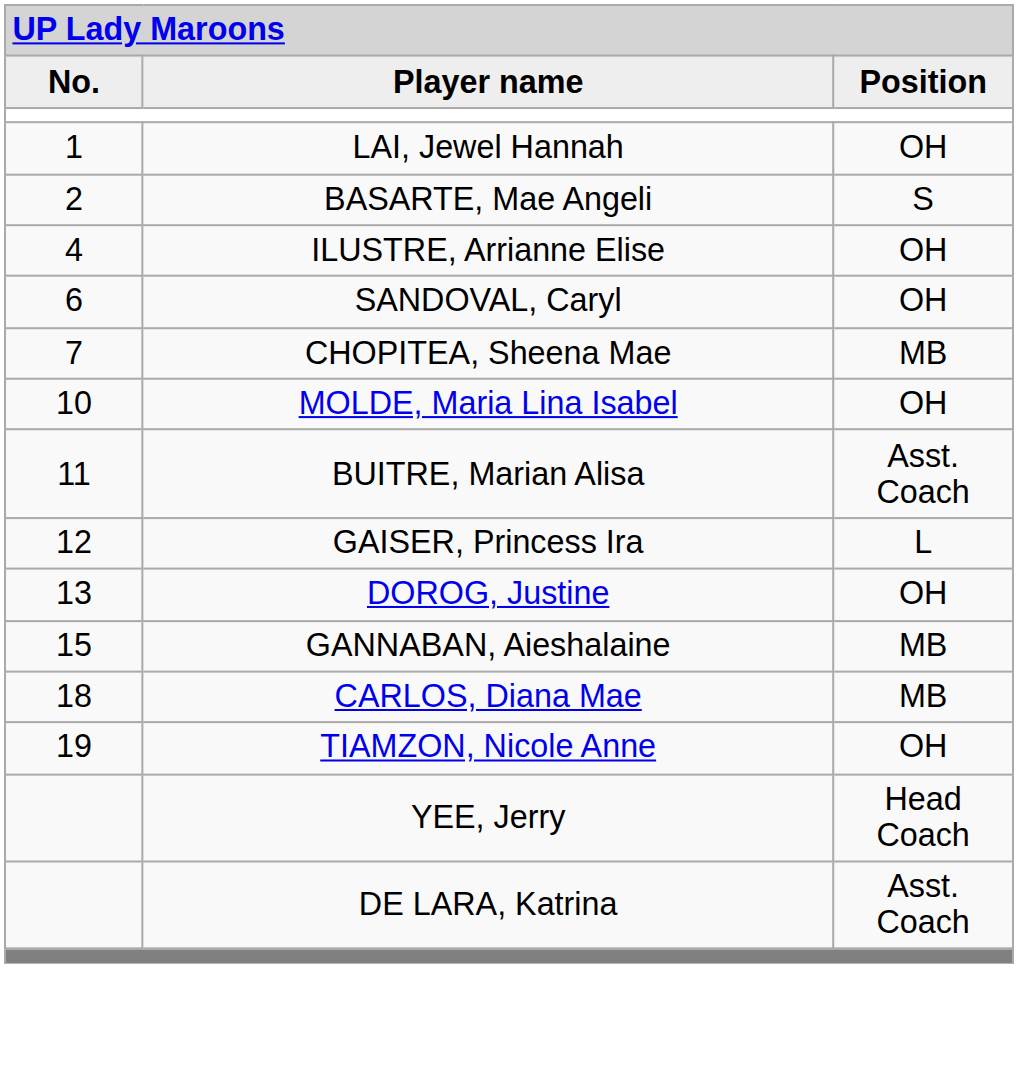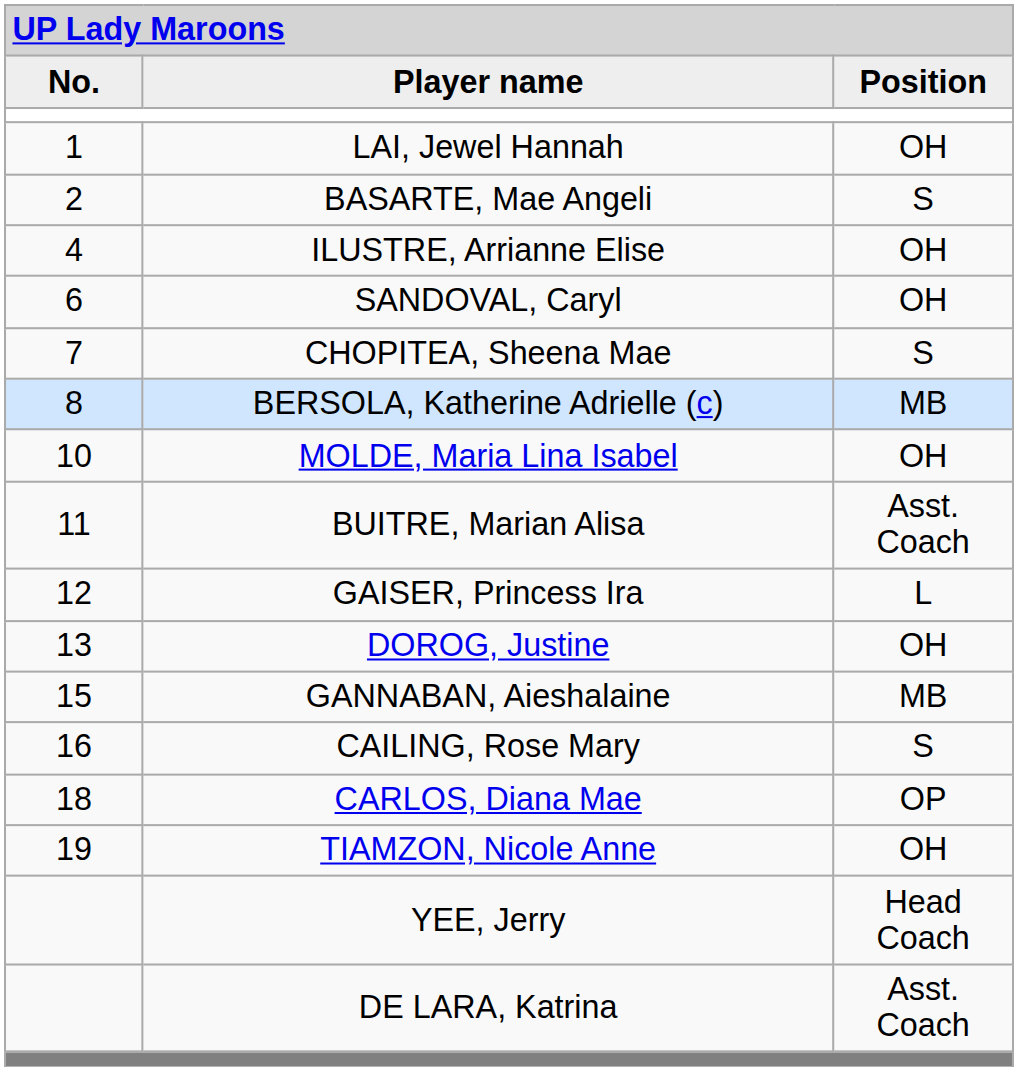CHOPITEA, Sheena Mae | column 3: MB -> S
+ row: 8 | BERSOLA, Katherine Adrielle (c) | MB
+ row: 16 | CAILING, Rose Mary | S
CARLOS, Diana Mae | column 3: MB -> OP
